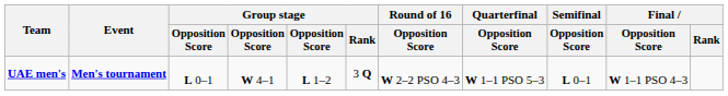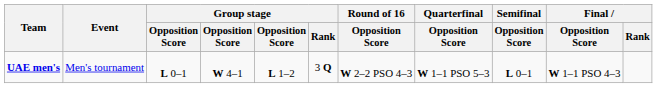UAE men's | Event: bold -> normal
